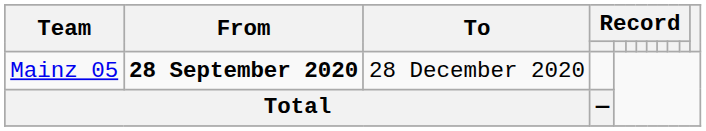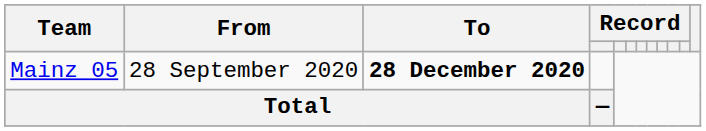Mainz 05 | From: bold -> normal
Mainz 05 | To: normal -> bold
